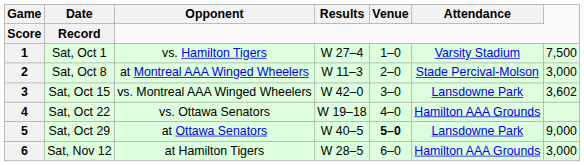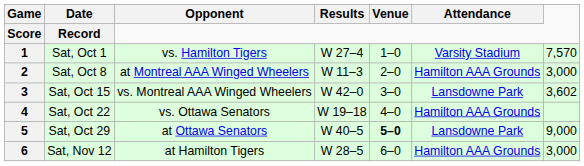1 | column 7: 7,500 -> 7,570
2 | Attendance: Stade Percival-Molson -> Hamilton AAA Grounds
